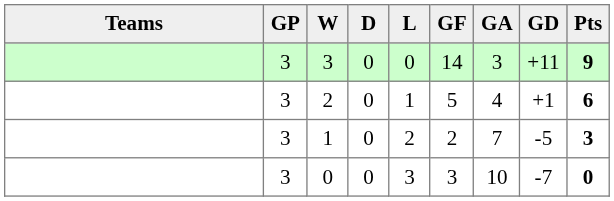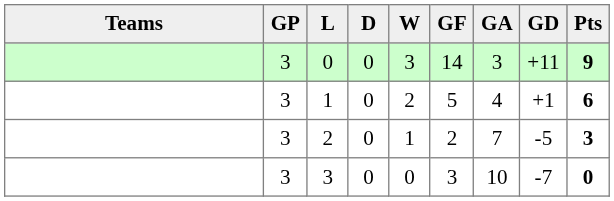columns swapped: W <-> L
